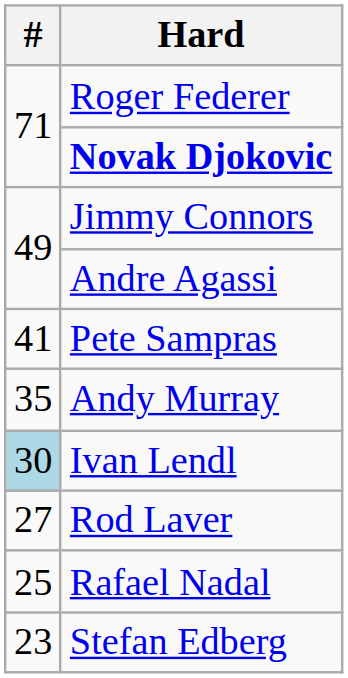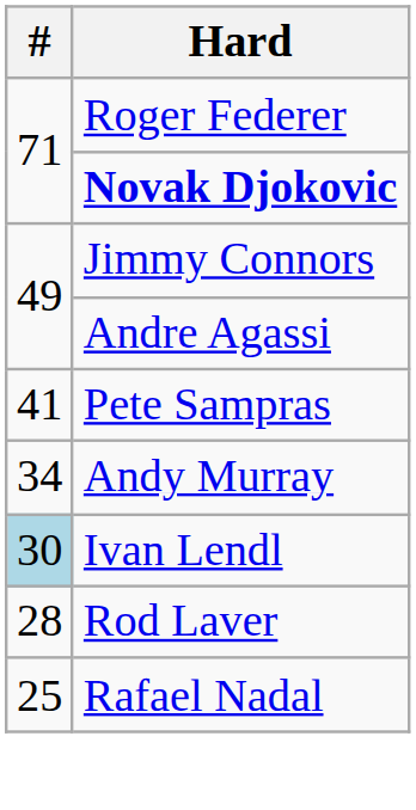Andy Murray | #: 35 -> 34
Rod Laver | #: 27 -> 28
- row: 23 | Stefan Edberg
